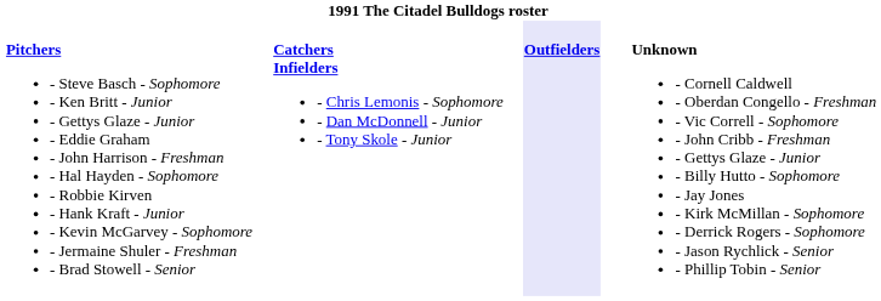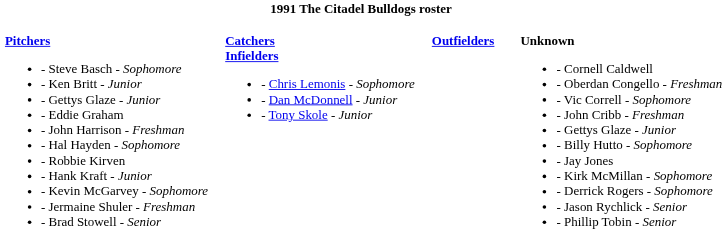row 2 | column 3: lavender background -> no background
